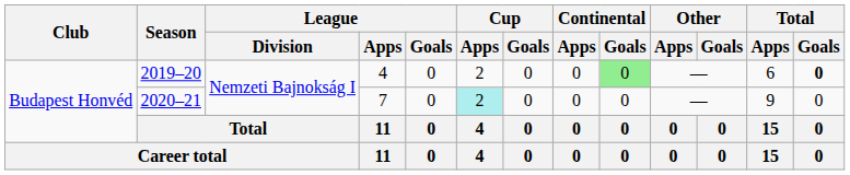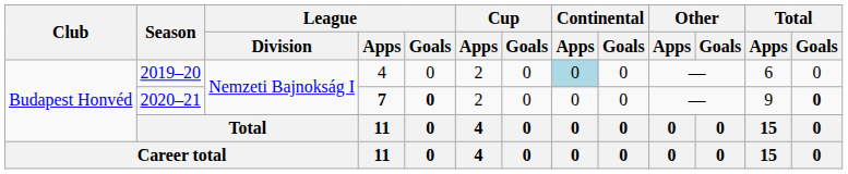2019–20 | Continental / Apps: no background -> lightblue background
2019–20 | Continental / Goals: lightgreen background -> no background
2019–20 | Total / Goals: bold -> normal
2020–21 | League / Apps: normal -> bold
2020–21 | League / Goals: normal -> bold
2020–21 | Cup / Apps: paleturquoise background -> no background
2020–21 | Total / Goals: normal -> bold
